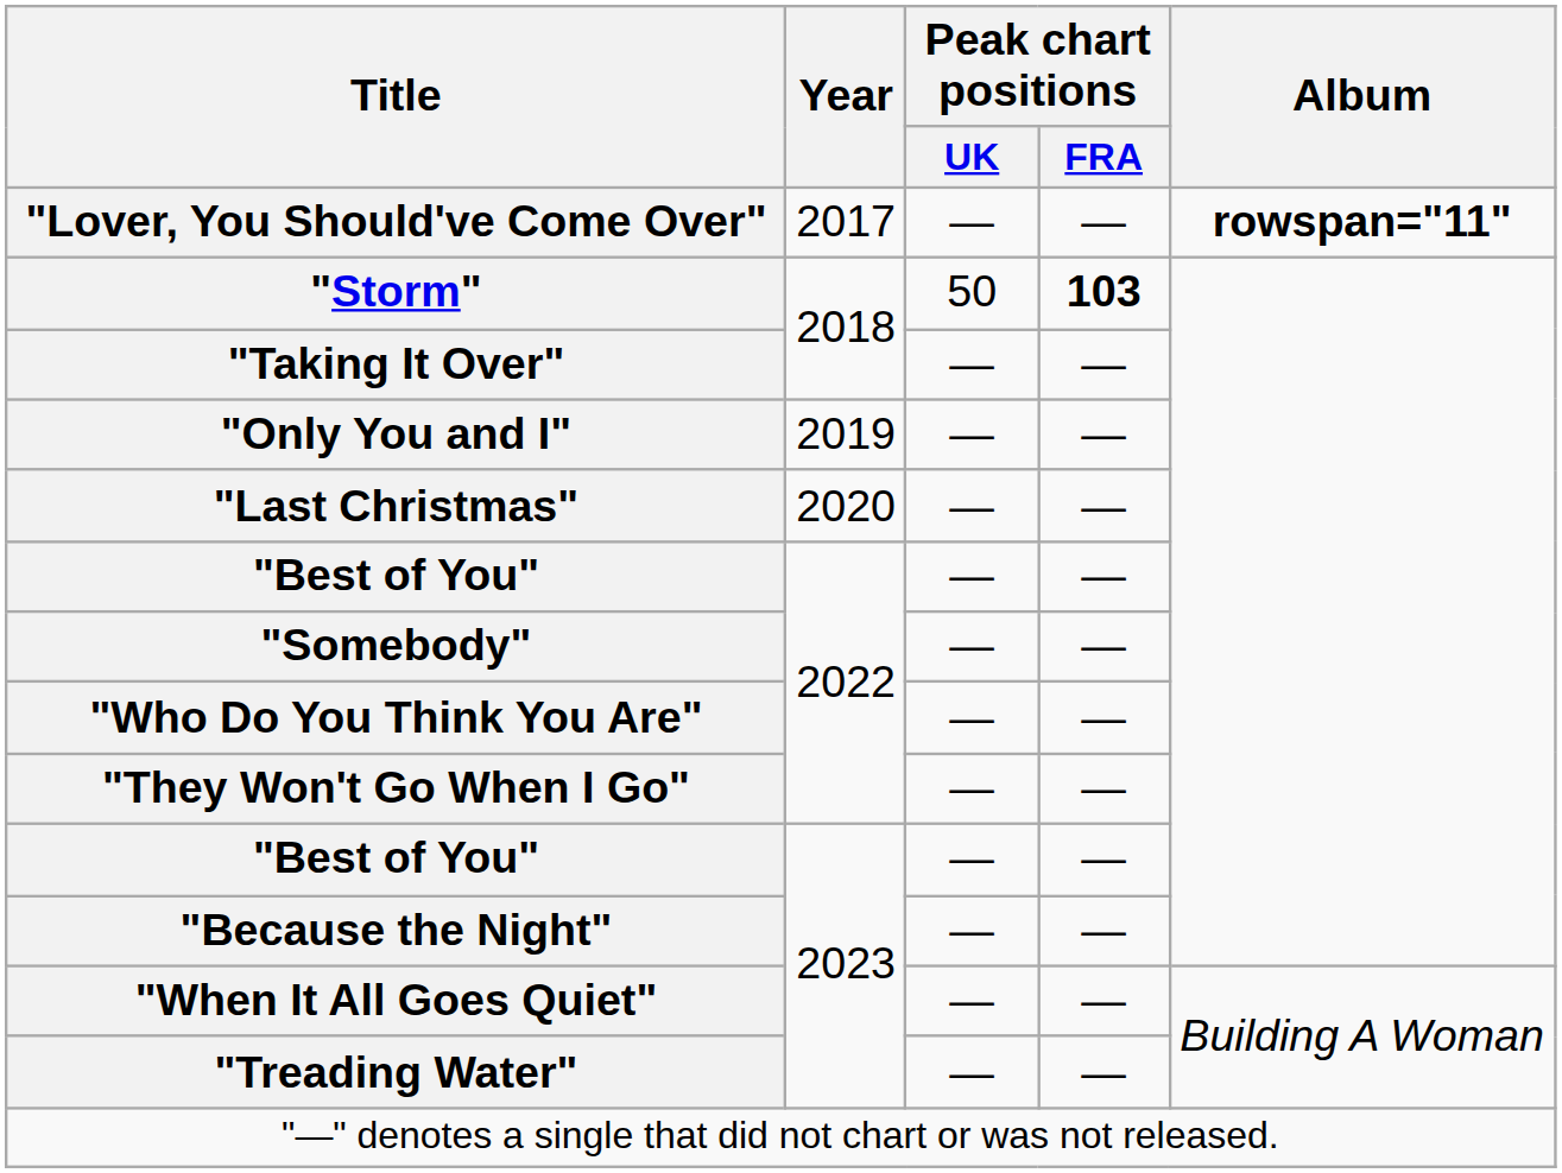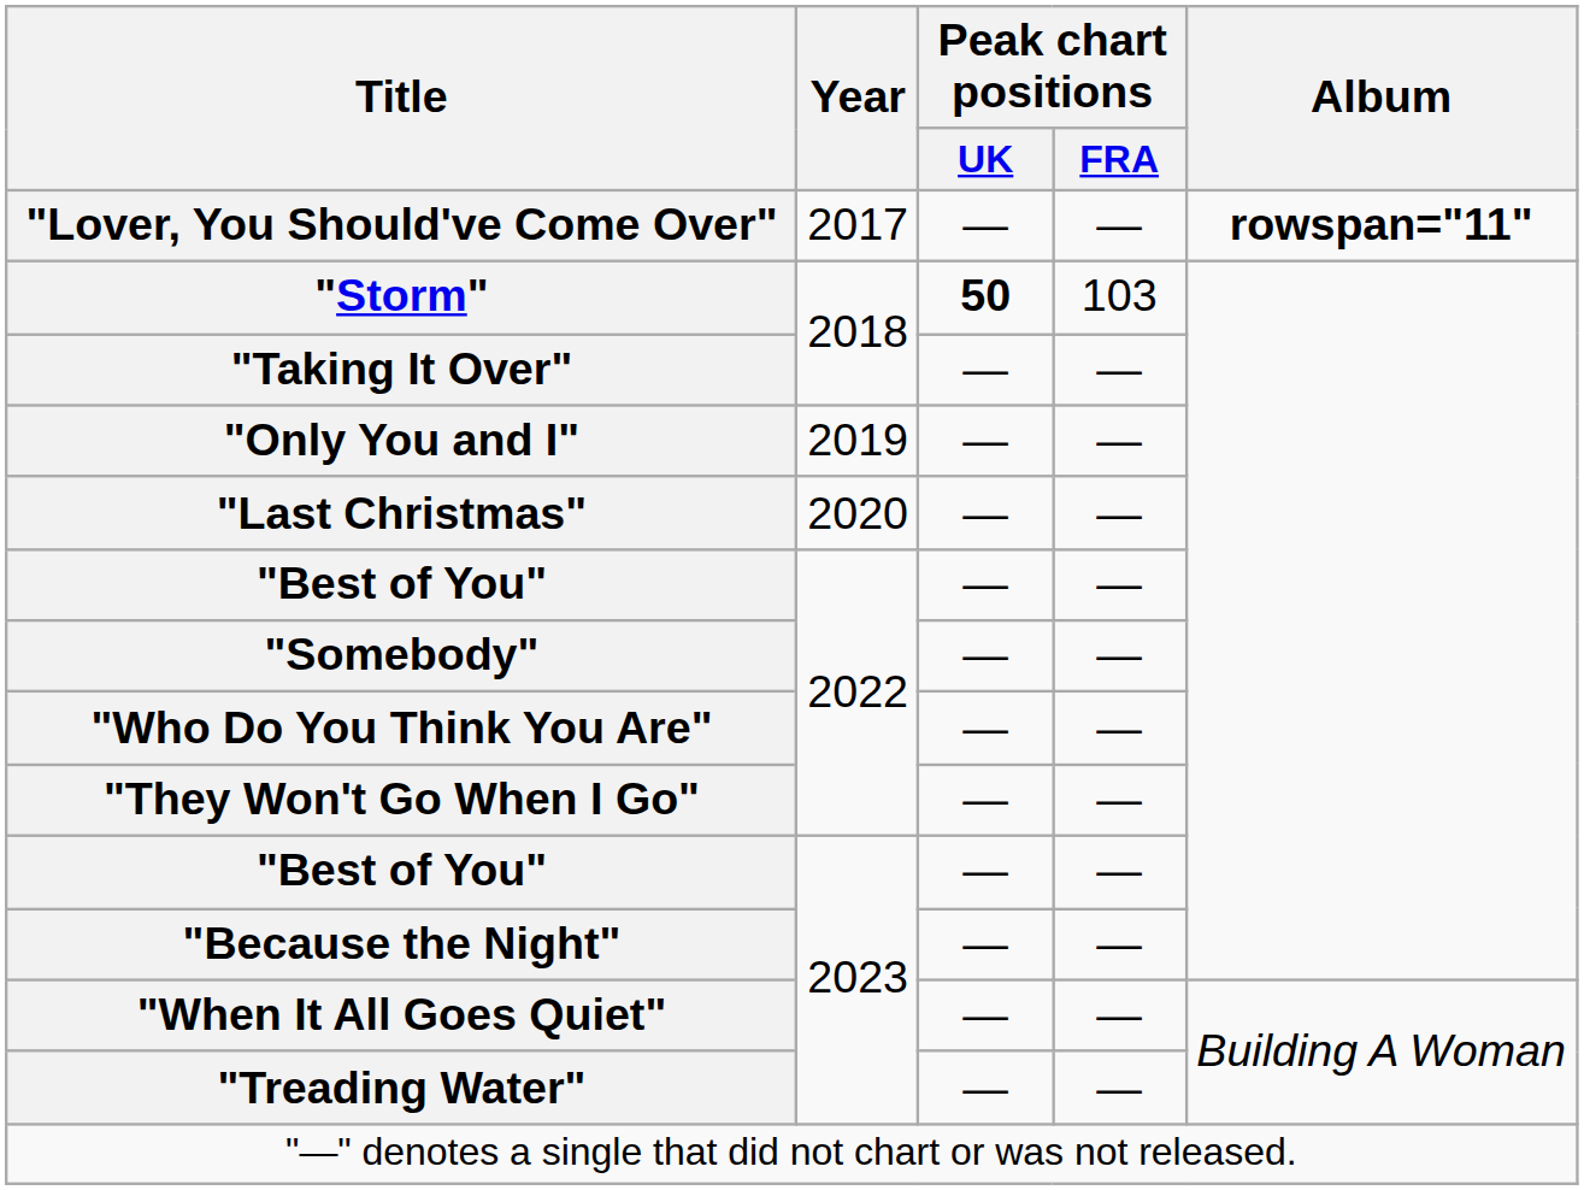"Storm" | Peak chart positions / UK: normal -> bold
"Storm" | Peak chart positions / FRA: bold -> normal
